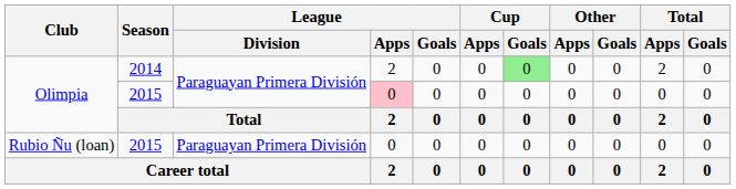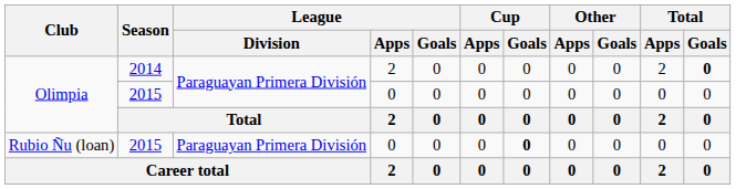Olimpia / 2014 | Cup / Goals: lightgreen background -> no background
Olimpia / 2014 | Total / Goals: normal -> bold
Olimpia / 2015 | League / Apps: pink background -> no background
Rubio Ñu (loan) | Cup / Goals: normal -> bold
